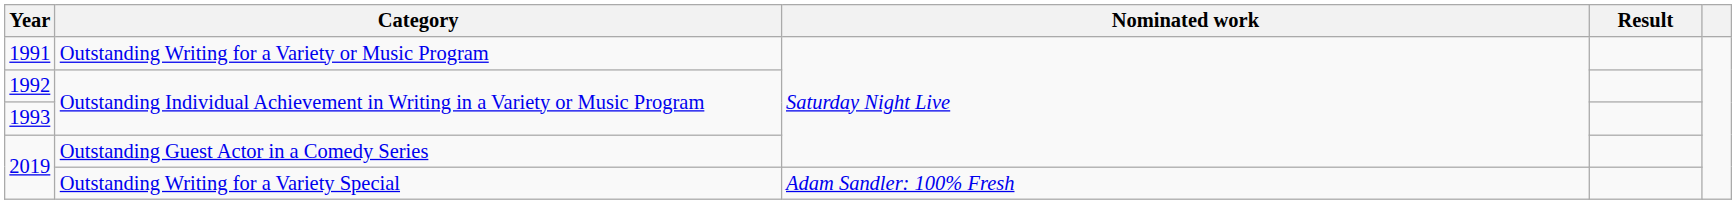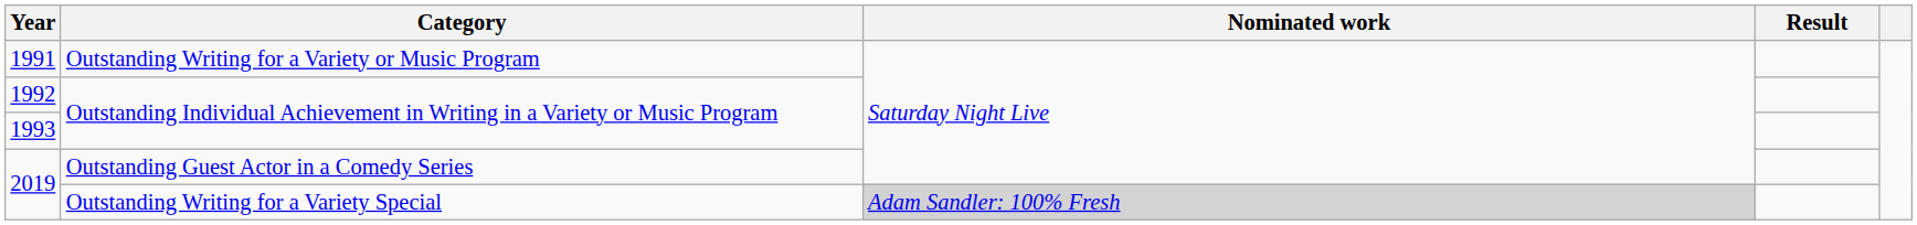2019 / Outstanding Writing for a Variety Special | Nominated work: no background -> lightgrey background
